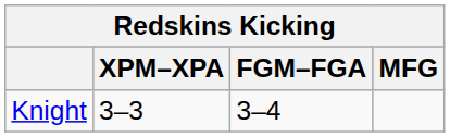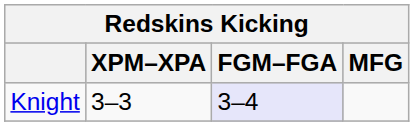Knight | FGM–FGA: no background -> lavender background
